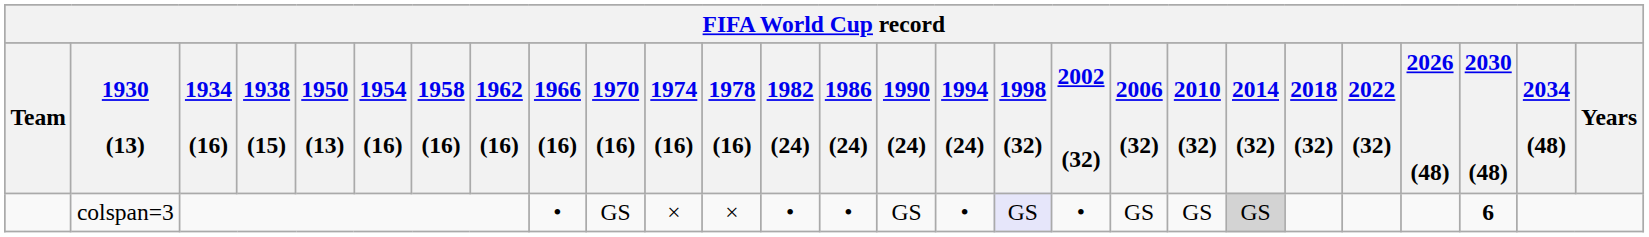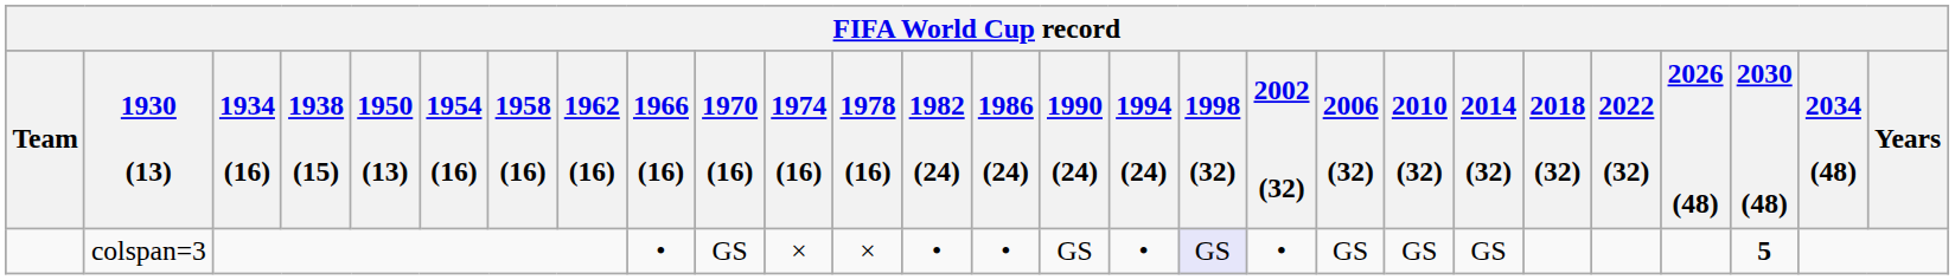colspan=3 | 2014 (32): lightgrey background -> no background
colspan=3 | 2030 (48): 6 -> 5
